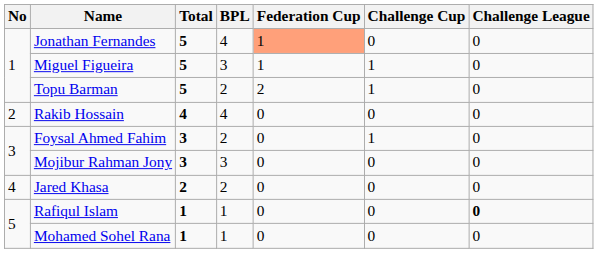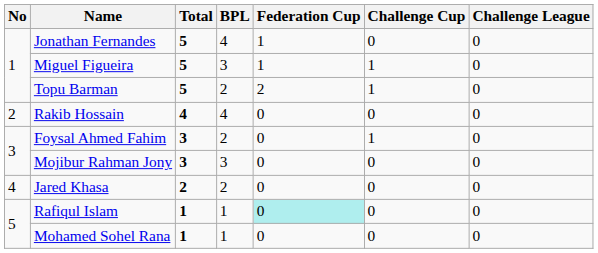Jonathan Fernandes | Federation Cup: lightsalmon background -> no background
Rafiqul Islam | Federation Cup: no background -> paleturquoise background
Rafiqul Islam | Challenge League: bold -> normal
